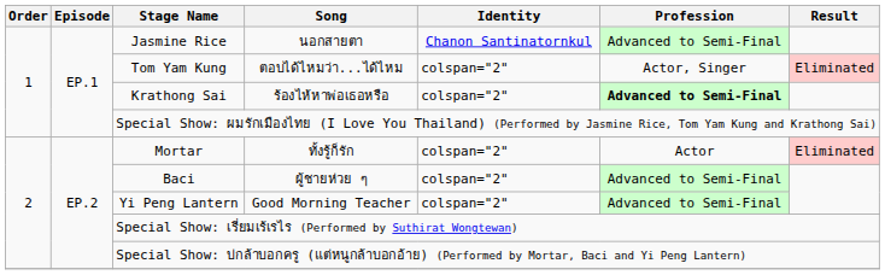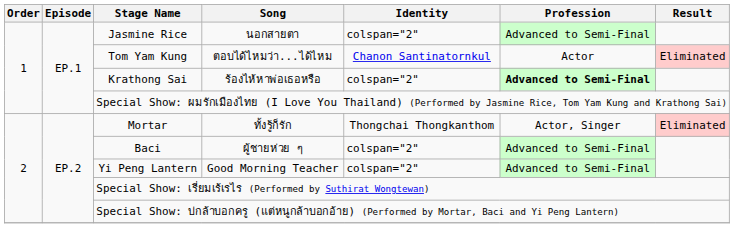Jasmine Rice | Identity: Chanon Santinatornkul -> colspan="2"
Tom Yam Kung | Identity: colspan="2" -> Chanon Santinatornkul
Tom Yam Kung | Profession: Actor, Singer -> Actor
Mortar | Identity: colspan="2" -> Thongchai Thongkanthom
Mortar | Profession: Actor -> Actor, Singer
